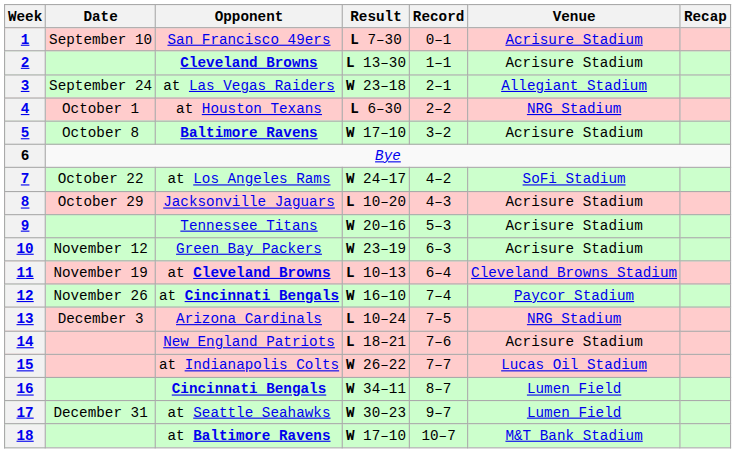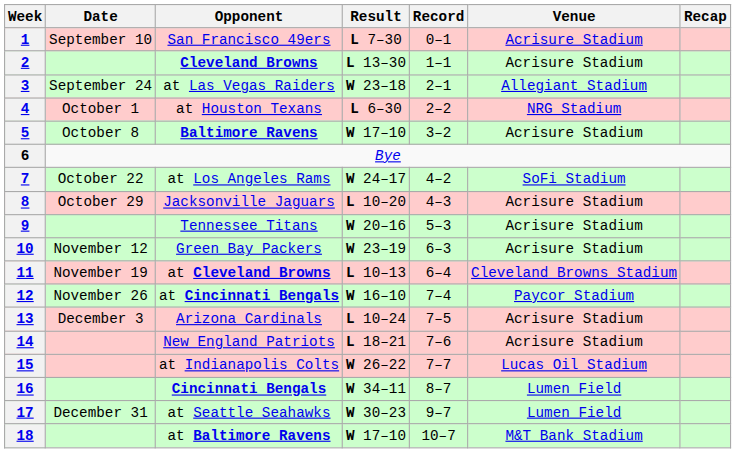13 | Venue: NRG Stadium -> Acrisure Stadium
